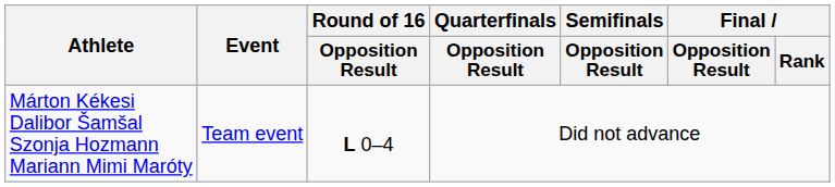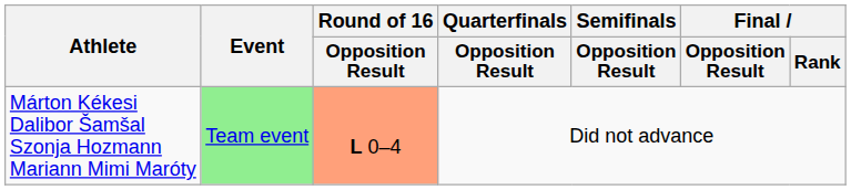row 3 | Event: no background -> lightgreen background
row 3 | Round of 16 / Opposition Result: no background -> lightsalmon background
